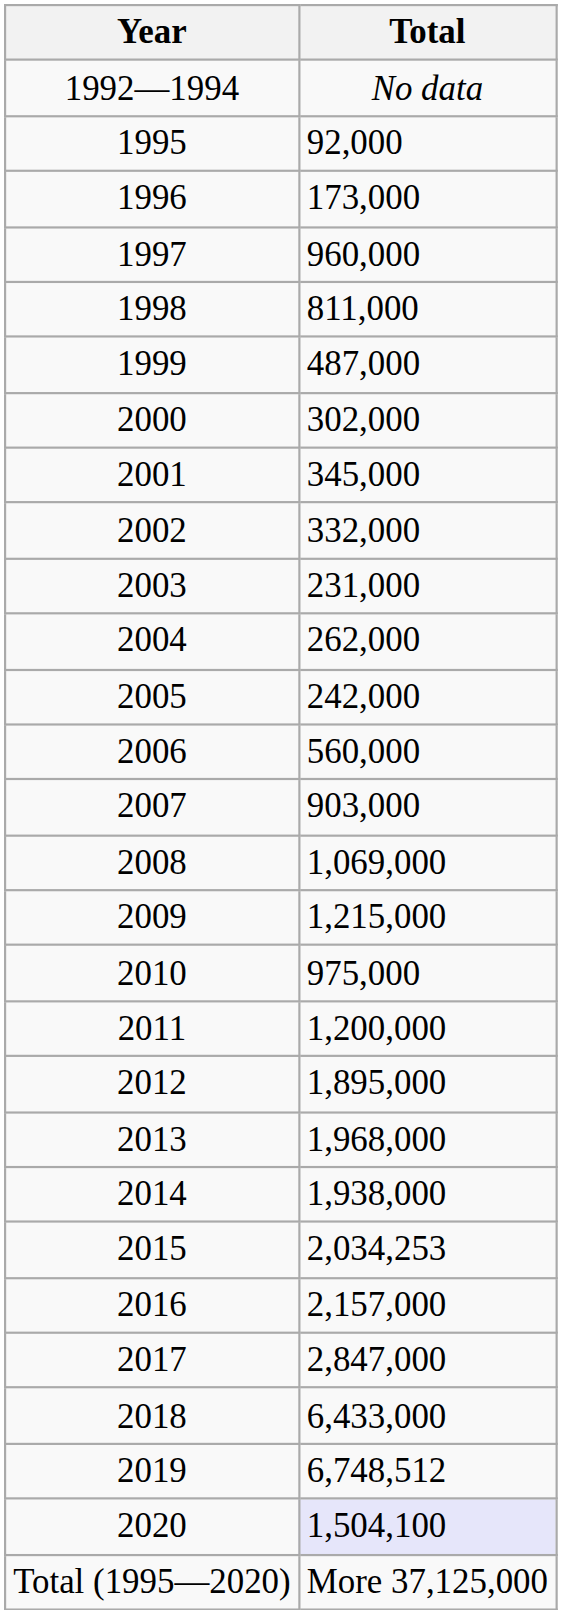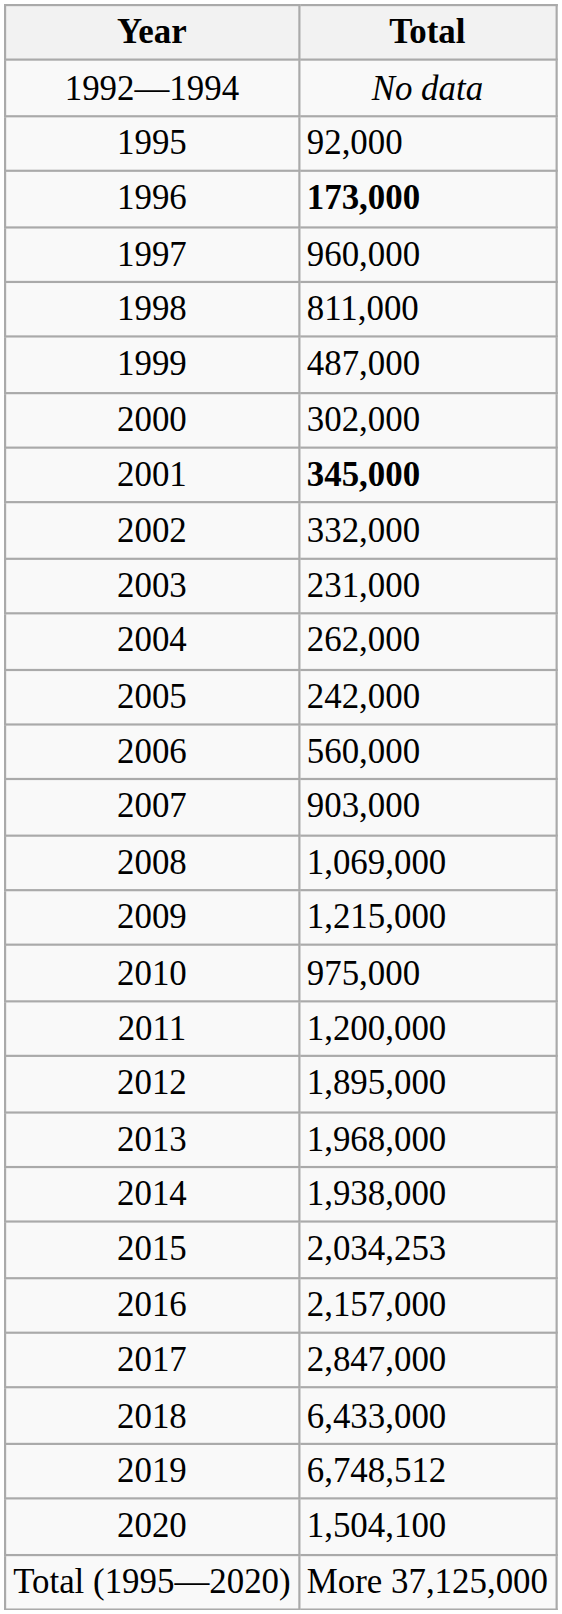1996 | Total: normal -> bold
2001 | Total: normal -> bold
2020 | Total: lavender background -> no background
